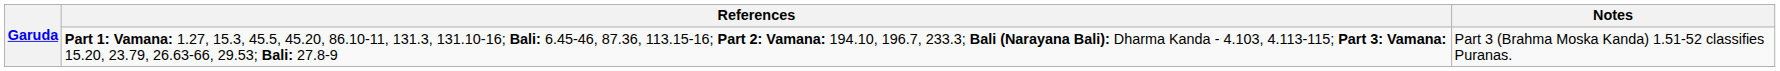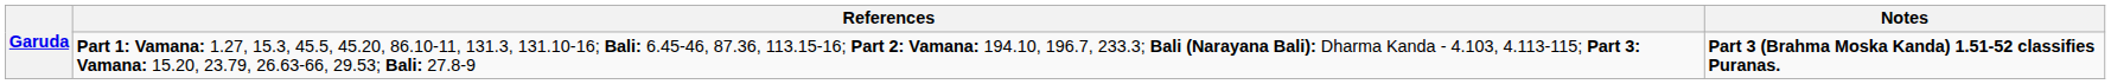row 2 | Notes: normal -> bold
